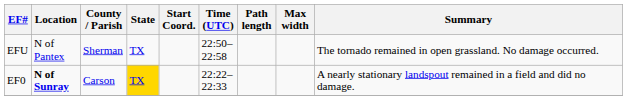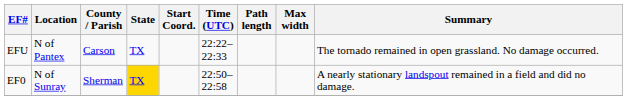EFU | County / Parish: Sherman -> Carson
EFU | Time (UTC): 22:50–22:58 -> 22:22–22:33
EF0 | Location: bold -> normal
EF0 | County / Parish: Carson -> Sherman
EF0 | Time (UTC): 22:22–22:33 -> 22:50–22:58
